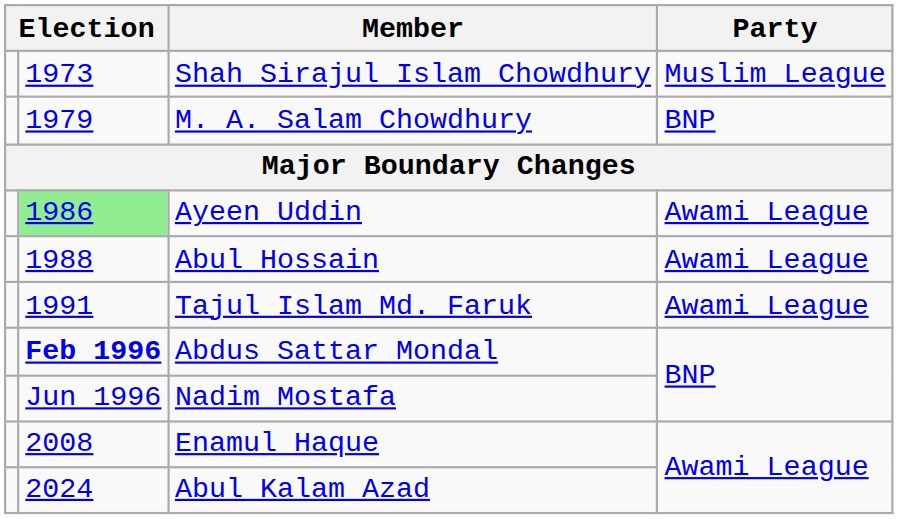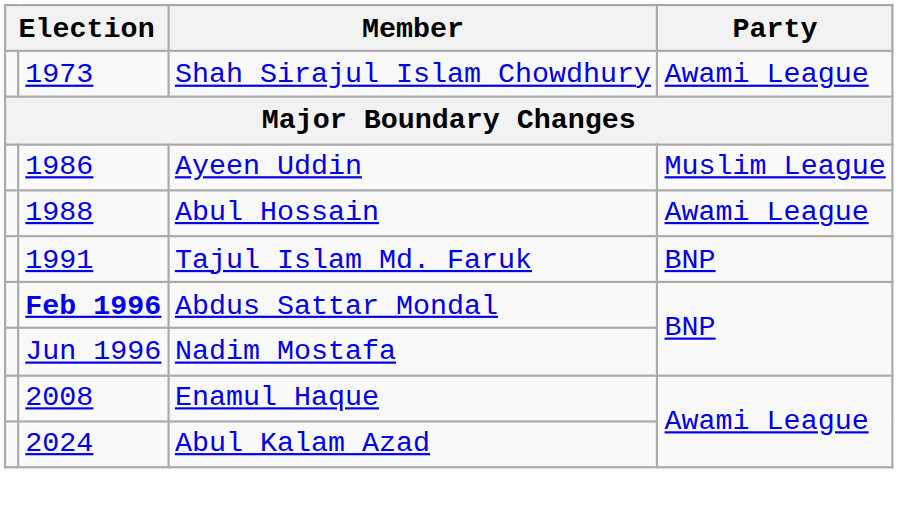Shah Sirajul Islam Chowdhury | Party: Muslim League -> Awami League
- row: 1979 | M. A. Salam Chowdhury | BNP
Ayeen Uddin | column 2: lightgreen background -> no background
Ayeen Uddin | Party: Awami League -> Muslim League
Tajul Islam Md. Faruk | Party: Awami League -> BNP
